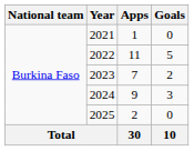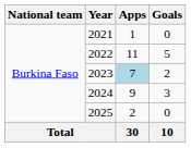2023 | Apps: no background -> lightblue background
